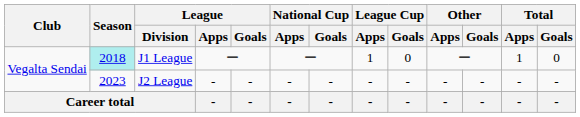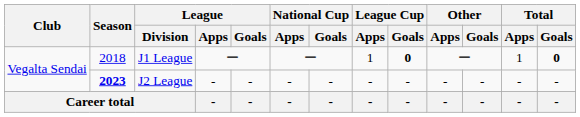J1 League | Season: paleturquoise background -> no background
J1 League | League Cup / Goals: normal -> bold
J1 League | Total / Goals: normal -> bold
J2 League | Season: normal -> bold
